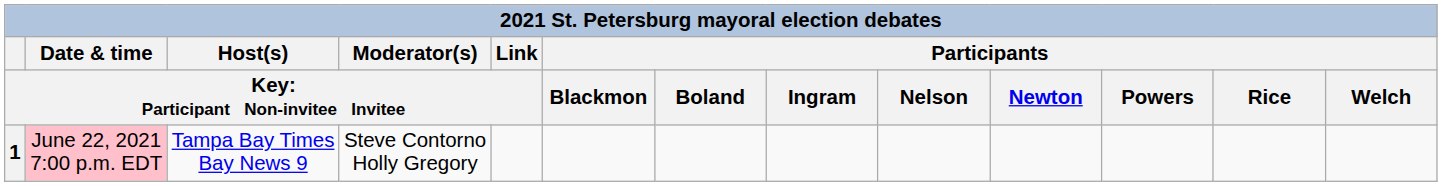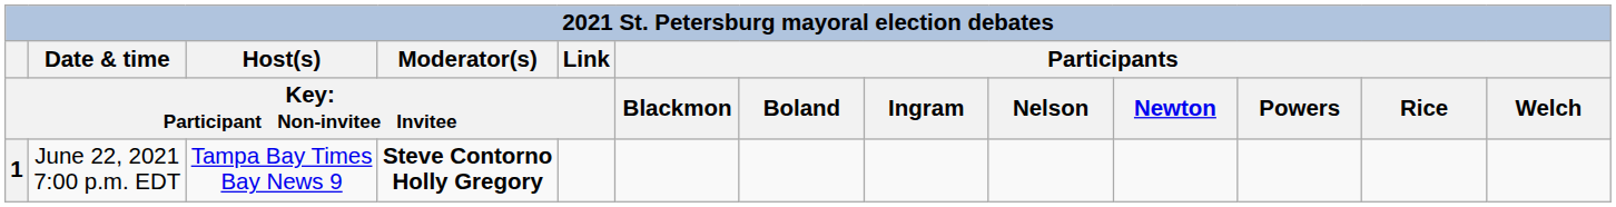1 | column 2: pink background -> no background
1 | column 4: normal -> bold
